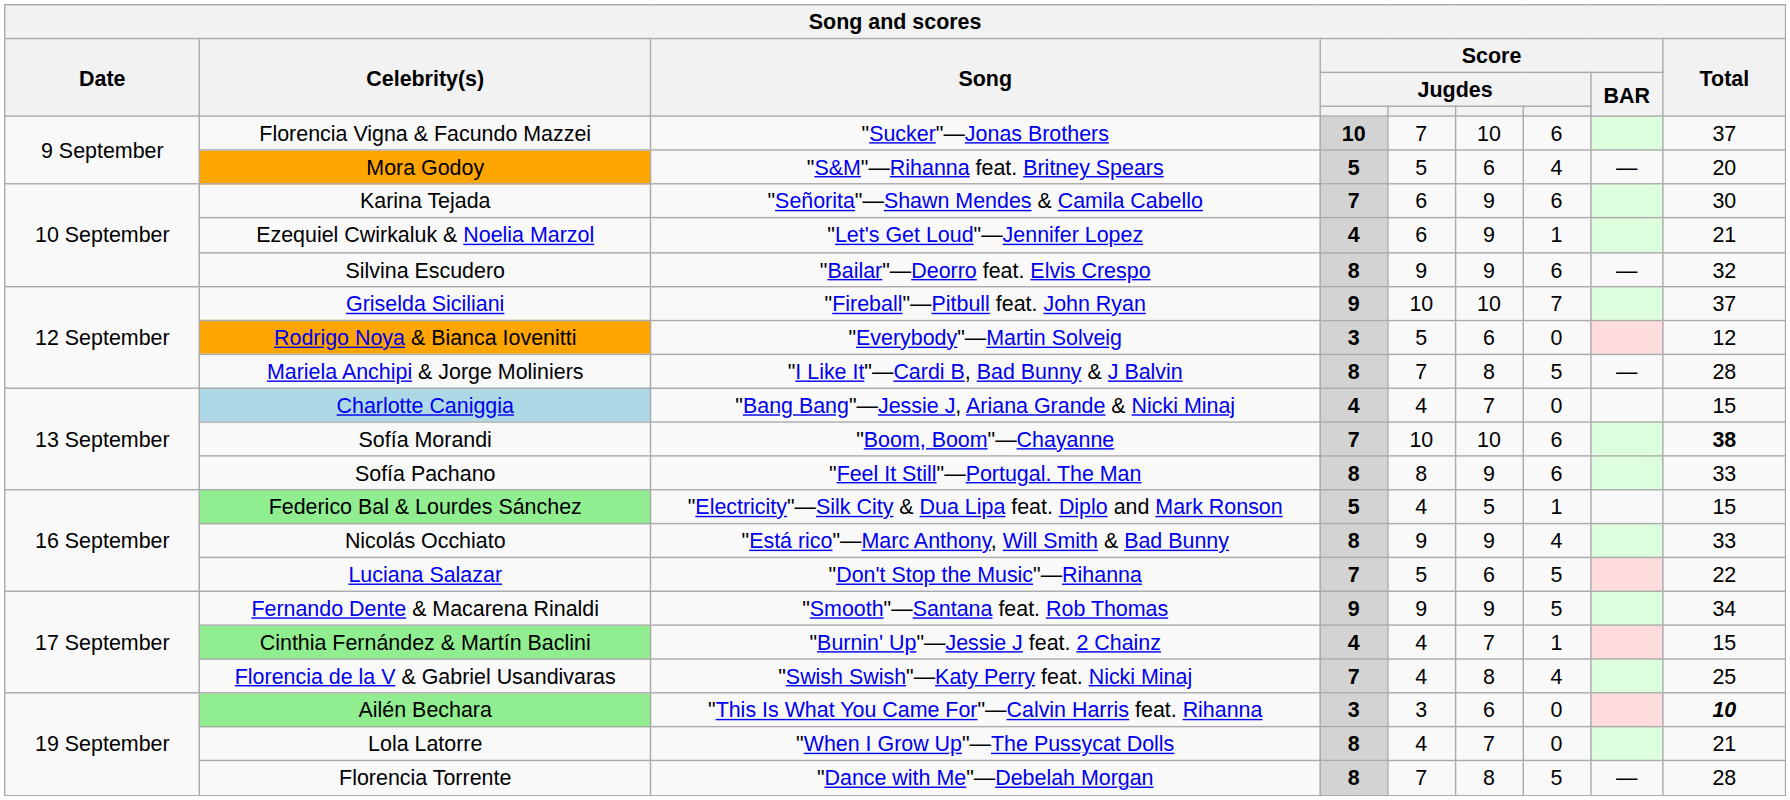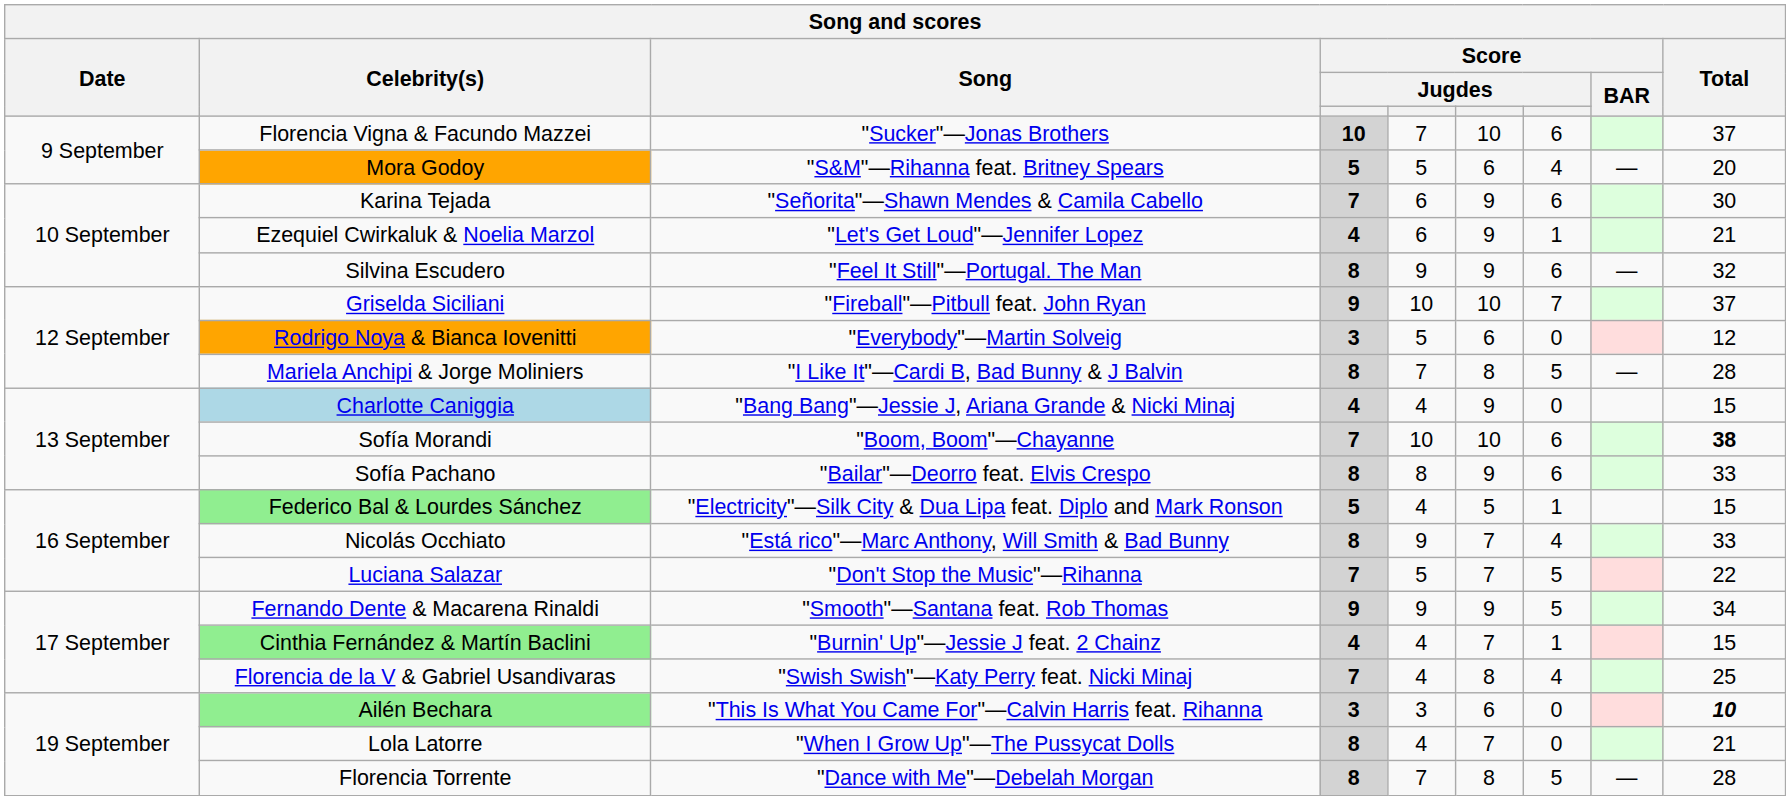Silvina Escudero | Song: "Bailar"—Deorro feat. Elvis Crespo -> "Feel It Still"—Portugal. The Man
Charlotte Caniggia | column 6: 7 -> 9
Sofía Pachano | Song: "Feel It Still"—Portugal. The Man -> "Bailar"—Deorro feat. Elvis Crespo
Nicolás Occhiato | column 6: 9 -> 7
Luciana Salazar | column 6: 6 -> 7
